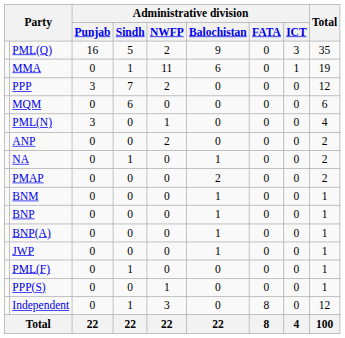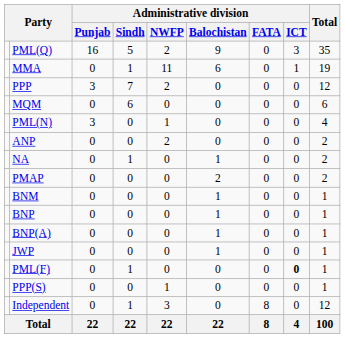PML(F) | Administrative division / ICT: normal -> bold
